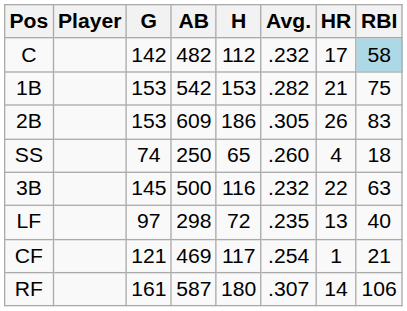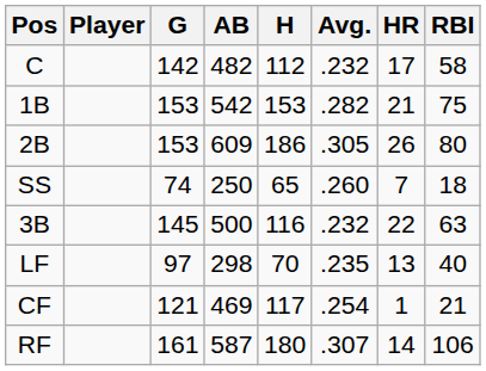C | RBI: lightblue background -> no background
2B | RBI: 83 -> 80
SS | HR: 4 -> 7
LF | H: 72 -> 70
